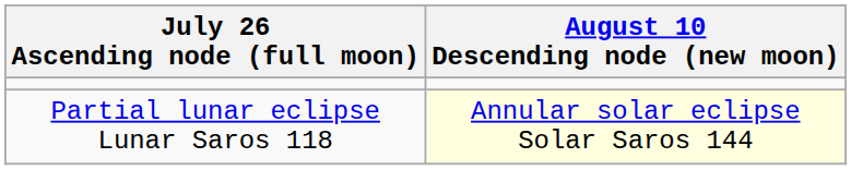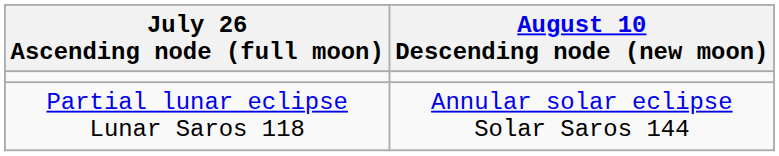Partial lunar eclipse Lunar Saros 118 | August 10 Descending node (new moon): lightyellow background -> no background
